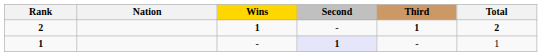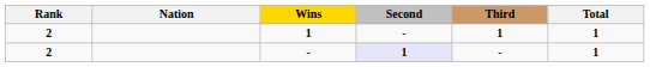row 2 | Total: 2 -> 1
row 3 | Rank: 1 -> 2
row 3 | Total: normal -> bold
